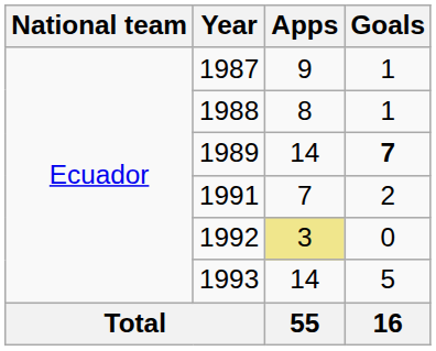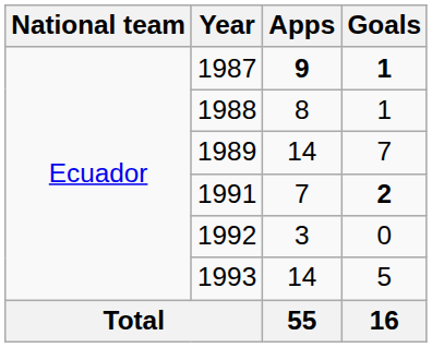1987 | Apps: normal -> bold
1987 | Goals: normal -> bold
1989 | Goals: bold -> normal
1991 | Goals: normal -> bold
1992 | Apps: khaki background -> no background
